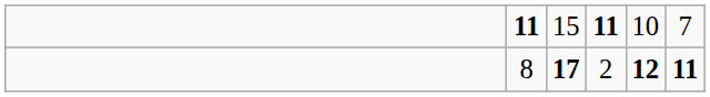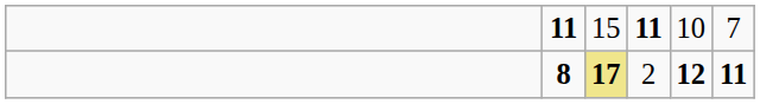row 2 | column 2: normal -> bold
row 2 | column 3: no background -> khaki background
